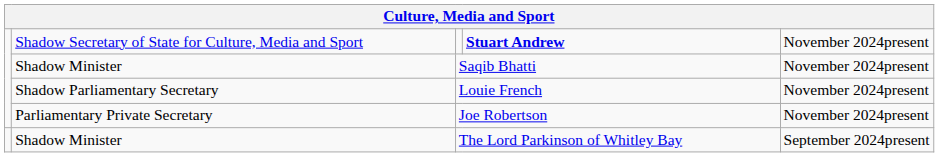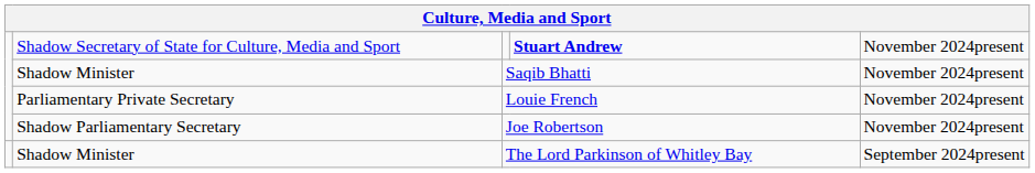Louie French | column 2: Shadow Parliamentary Secretary -> Parliamentary Private Secretary
Joe Robertson | column 2: Parliamentary Private Secretary -> Shadow Parliamentary Secretary
